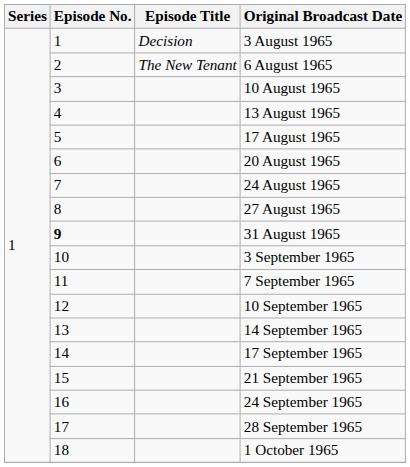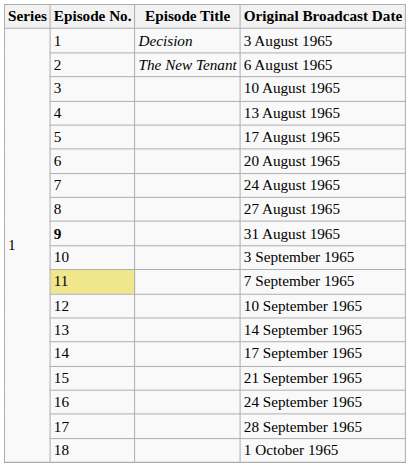7 September 1965 | Episode No.: no background -> khaki background
